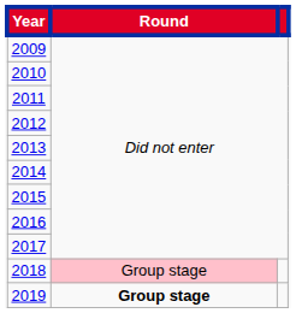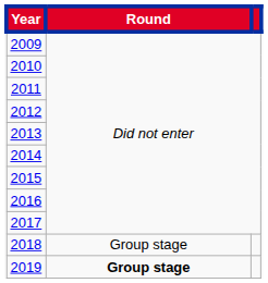2018 | Round: pink background -> no background
